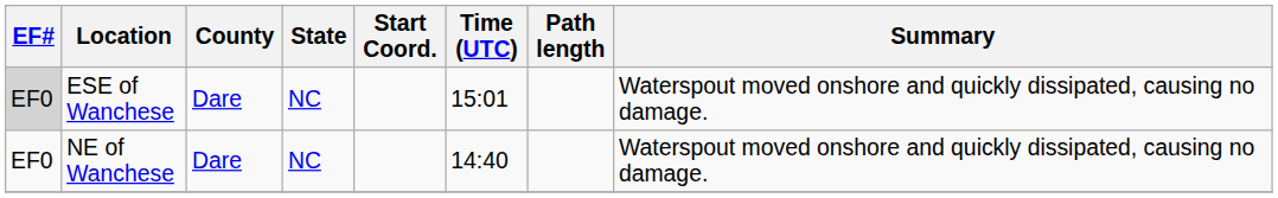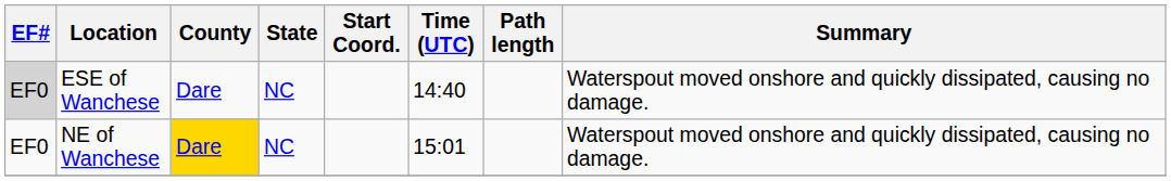ESE of Wanchese | Time (UTC): 15:01 -> 14:40
NE of Wanchese | County: no background -> gold background
NE of Wanchese | Time (UTC): 14:40 -> 15:01
